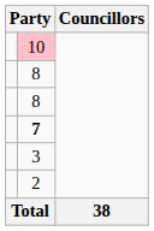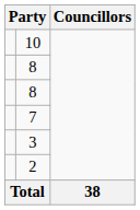10 | column 2: pink background -> no background
7 | column 2: bold -> normal
